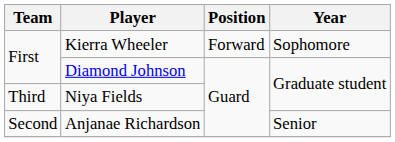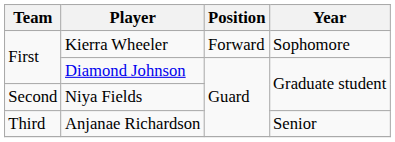Niya Fields | Team: Third -> Second
Anjanae Richardson | Team: Second -> Third
